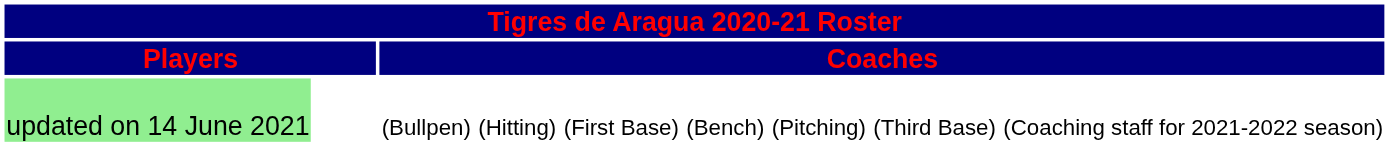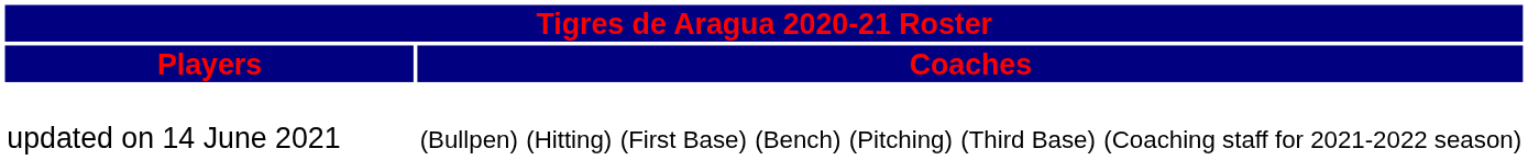updated on 14 June 2021 | column 1: lightgreen background -> no background
